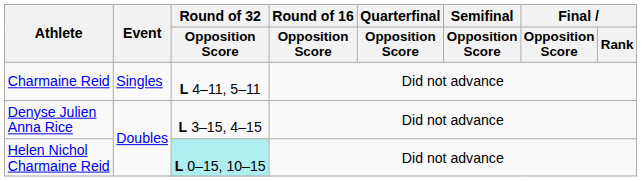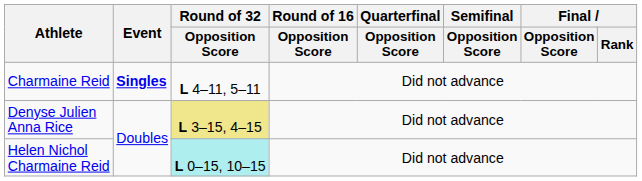Charmaine Reid | Event: normal -> bold
Denyse Julien Anna Rice | Round of 32 / Opposition Score: no background -> khaki background
